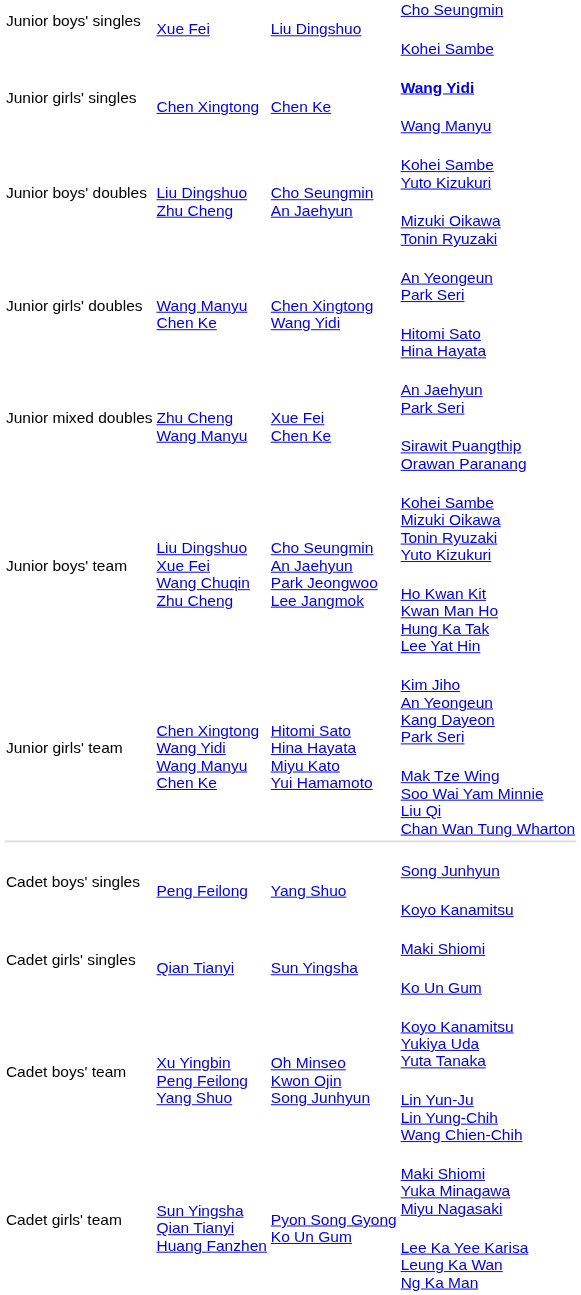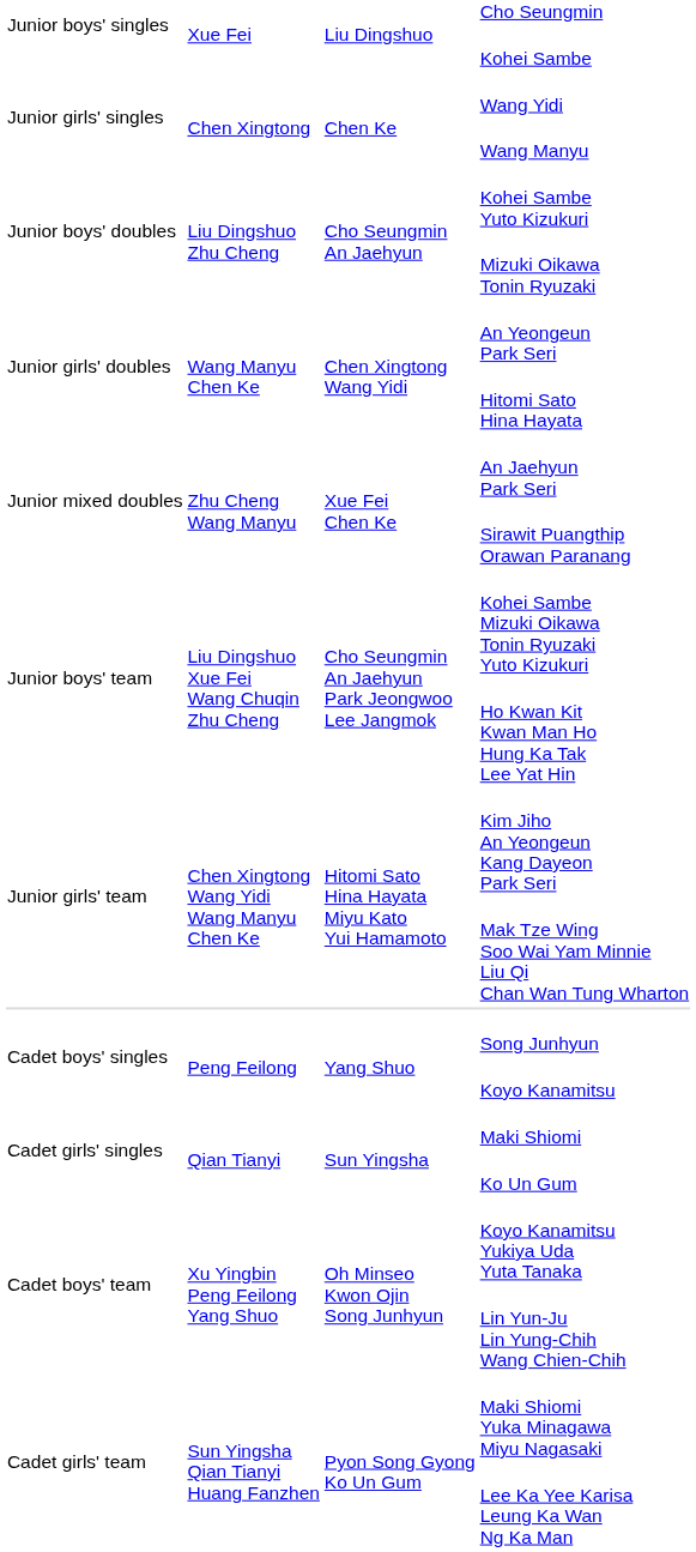Wang Yidi | column 4: bold -> normal
